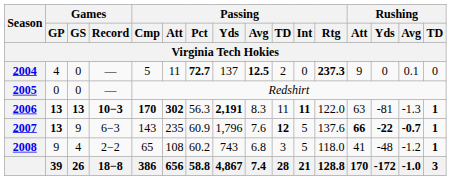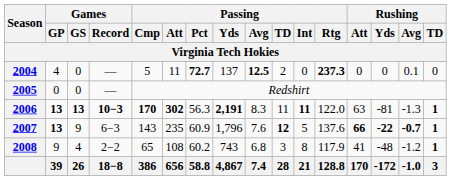2004 | Rushing / Att / Virginia Tech Hokies: 9 -> 0
2008 | Passing / Int / Virginia Tech Hokies: 5 -> 8
2008 | Passing / Rtg / Virginia Tech Hokies: 118.0 -> 117.9
